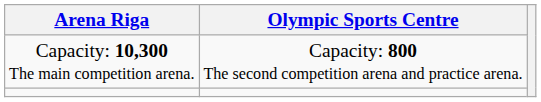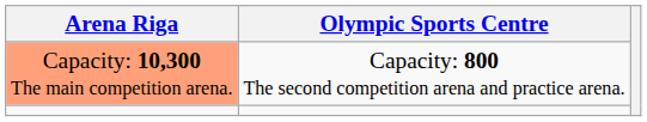Capacity: 10,300 The main competition arena. | Arena Riga: no background -> lightsalmon background
